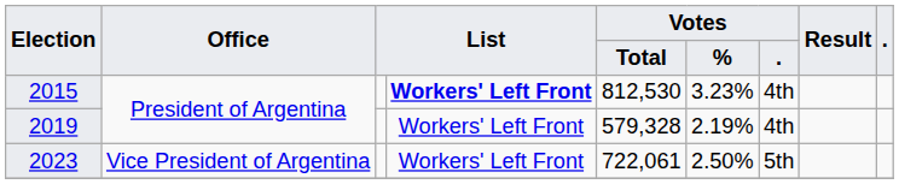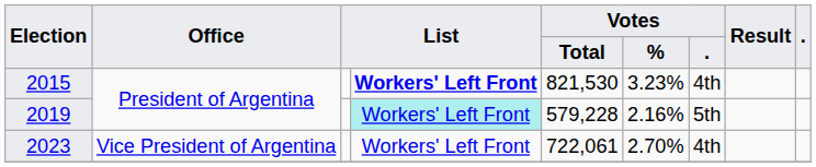2015 | Votes / Total: 812,530 -> 821,530
2019 | column 4: no background -> paleturquoise background
2019 | Votes / Total: 579,328 -> 579,228
2019 | Votes / %: 2.19% -> 2.16%
2019 | Votes / .: 4th -> 5th
2023 | Votes / %: 2.50% -> 2.70%
2023 | Votes / .: 5th -> 4th
